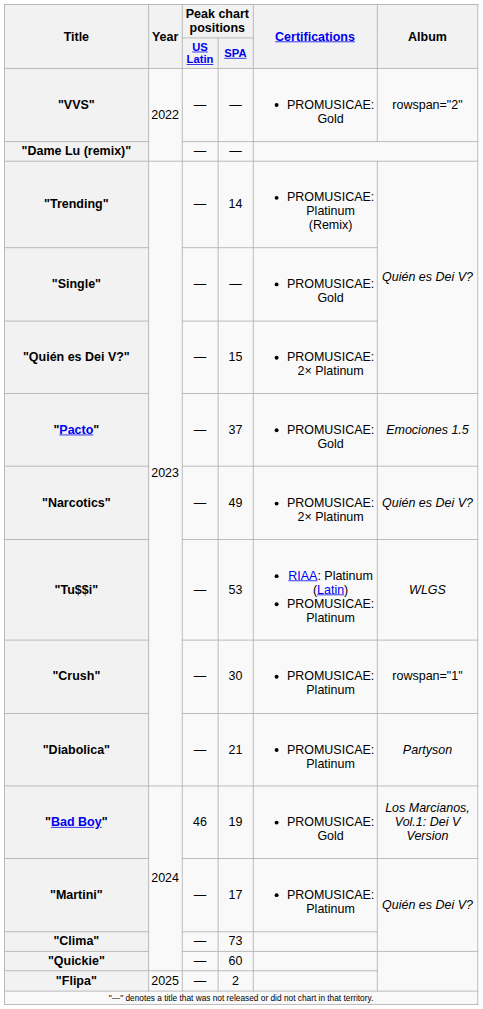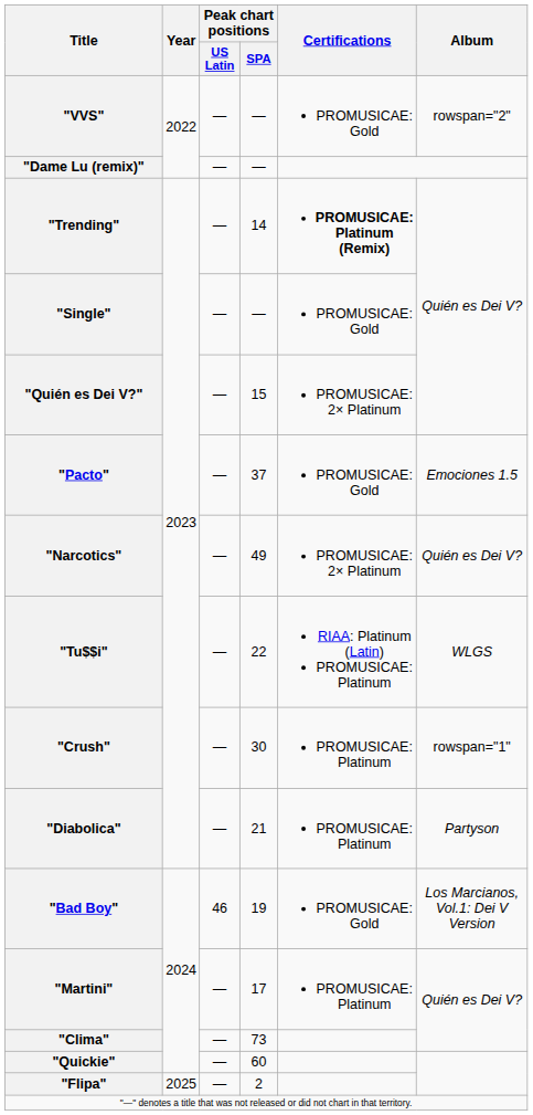"Trending" | Certifications: normal -> bold
"Tu$$i" | Peak chart positions / SPA: 53 -> 22
